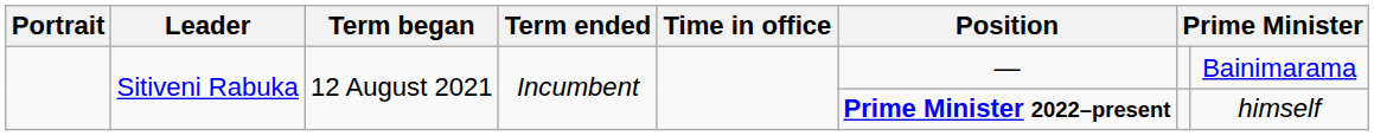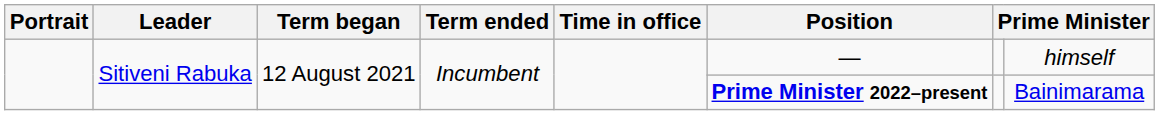row 2 | column 8: Bainimarama -> himself
row 3 | column 8: himself -> Bainimarama
